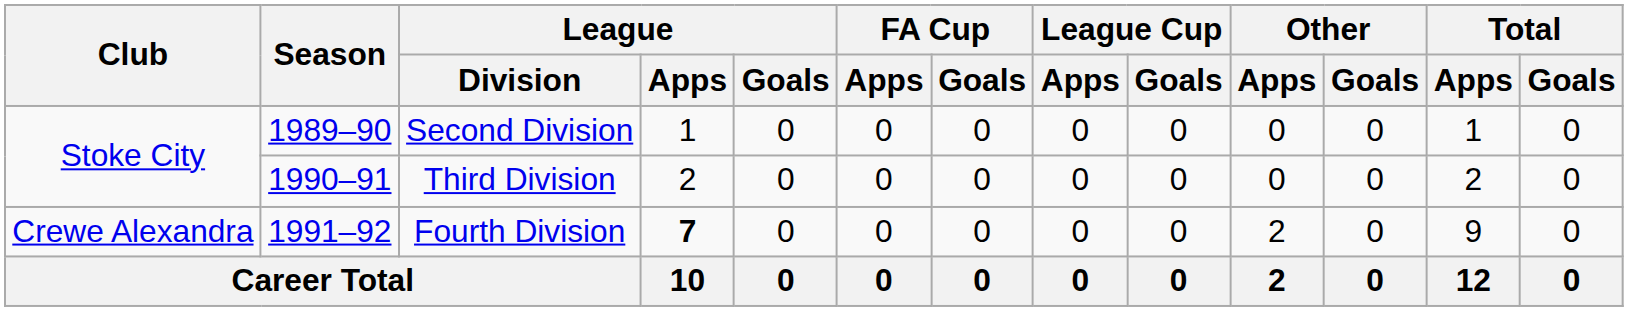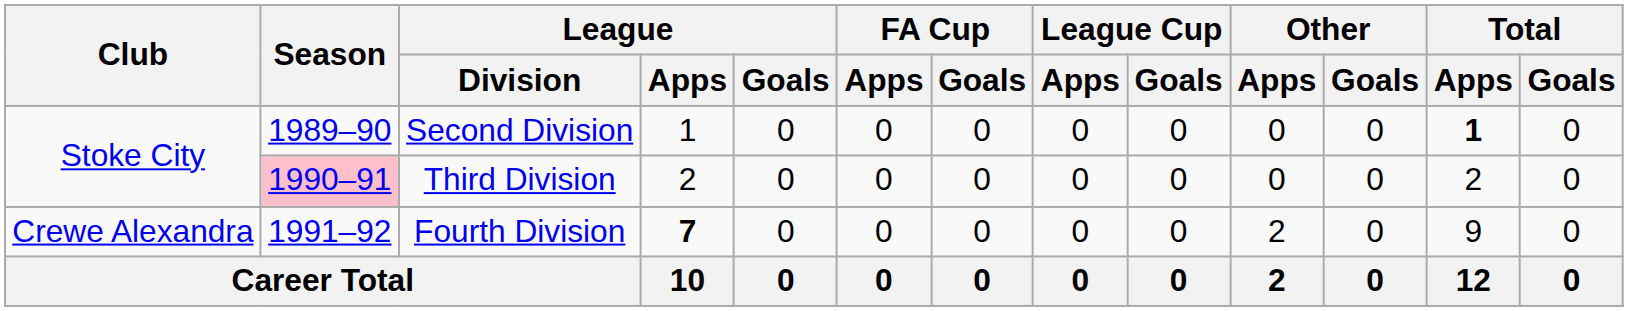Second Division | Total / Apps: normal -> bold
Third Division | Season: no background -> pink background
